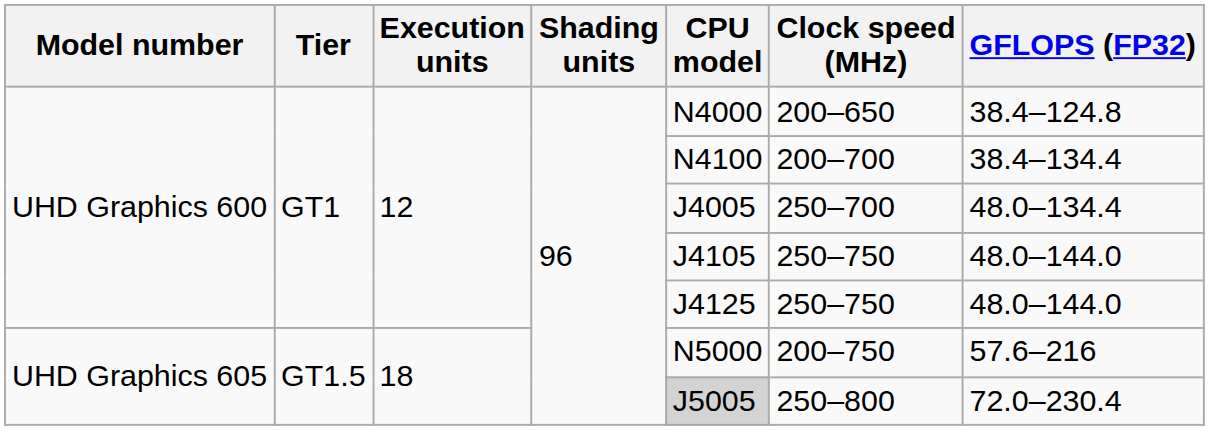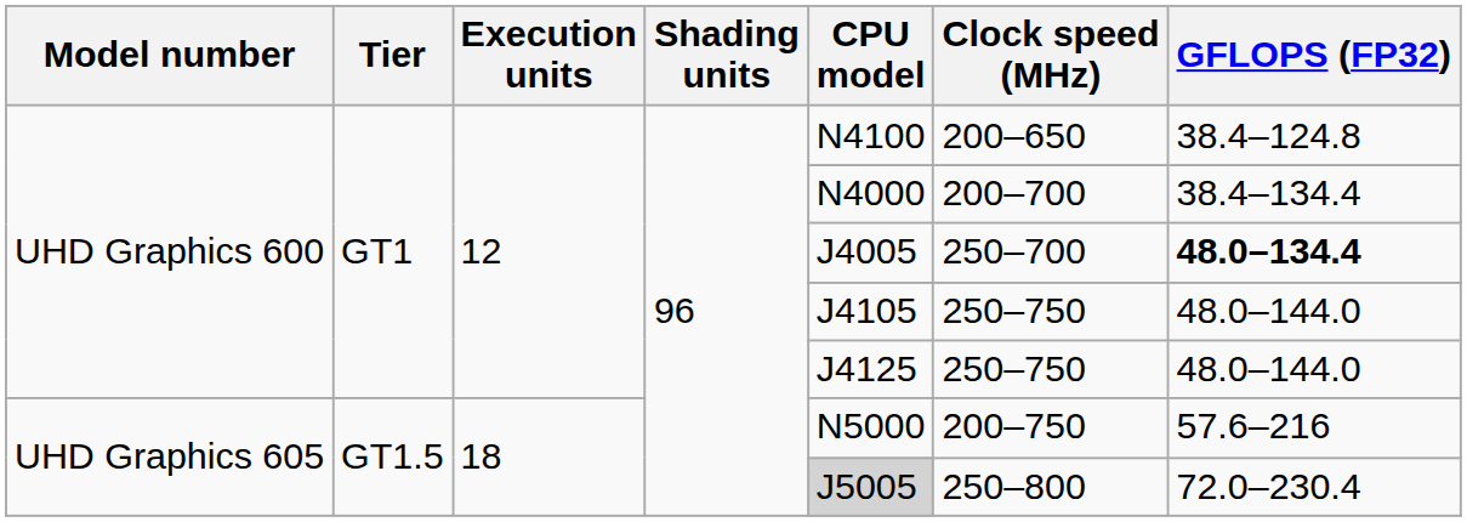row 2 | CPU model: N4000 -> N4100
row 3 | CPU model: N4100 -> N4000
row 4 | GFLOPS (FP32): normal -> bold
